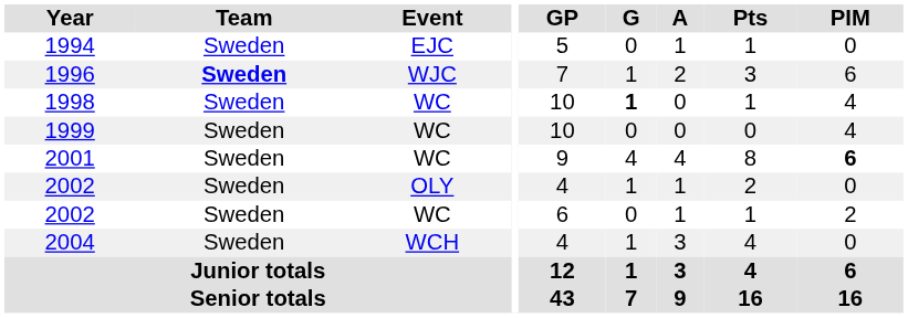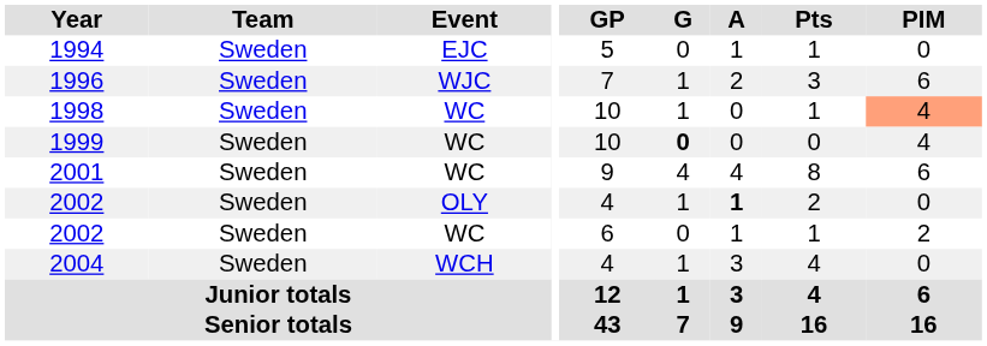1996 | Team: bold -> normal
1998 | G: bold -> normal
1998 | PIM: no background -> lightsalmon background
1999 | G: normal -> bold
2001 | PIM: bold -> normal
2002 / OLY | A: normal -> bold
